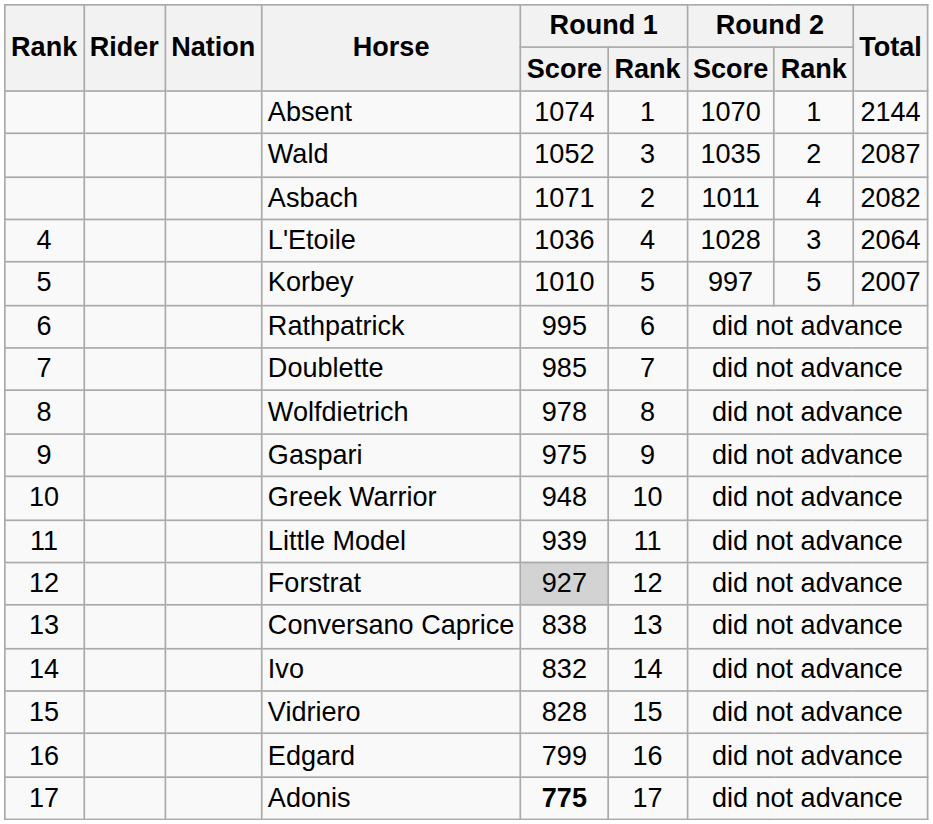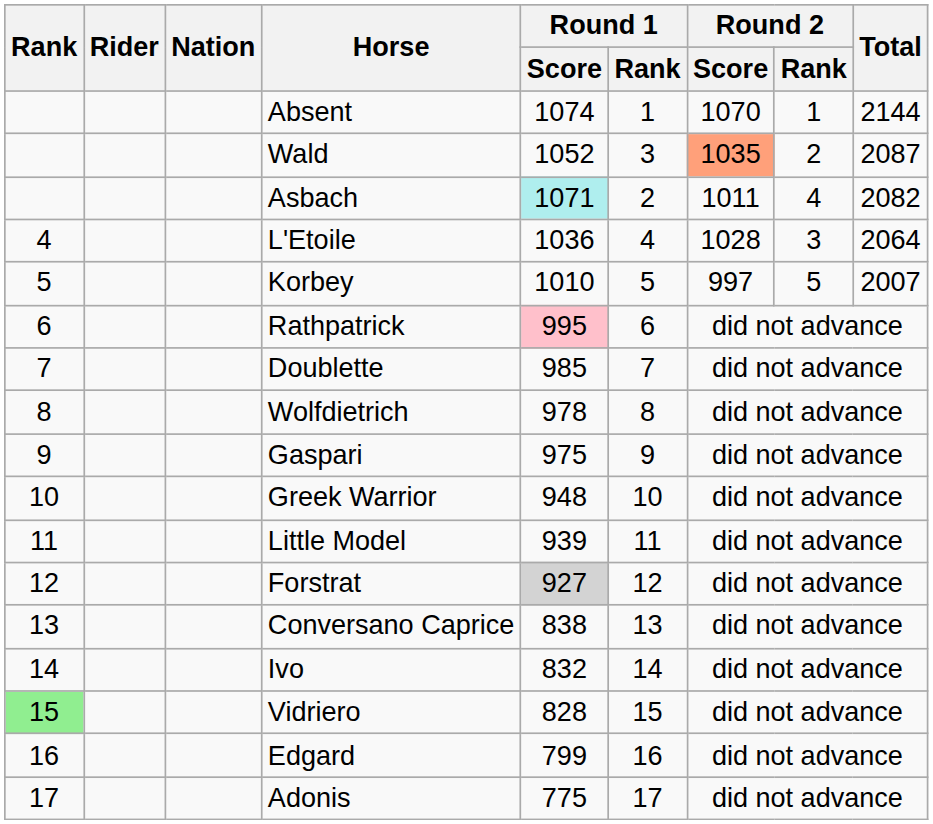Wald | Round 2 / Score: no background -> lightsalmon background
Asbach | Round 1 / Score: no background -> paleturquoise background
Rathpatrick | Round 1 / Score: no background -> pink background
Vidriero | Rank: no background -> lightgreen background
Adonis | Round 1 / Score: bold -> normal
